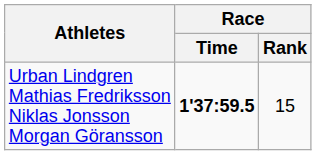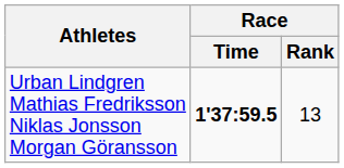row 3 | Race / Rank: 15 -> 13
